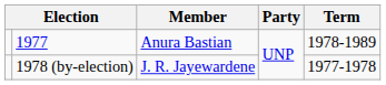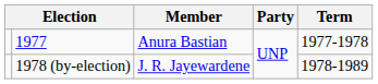1977 | Term: 1978-1989 -> 1977-1978
1978 (by-election) | Term: 1977-1978 -> 1978-1989
